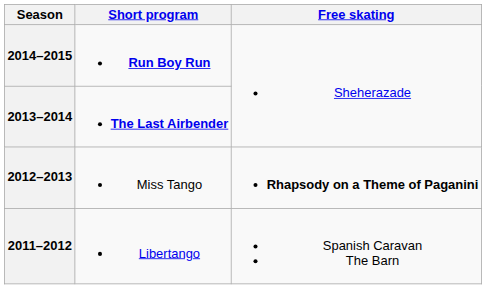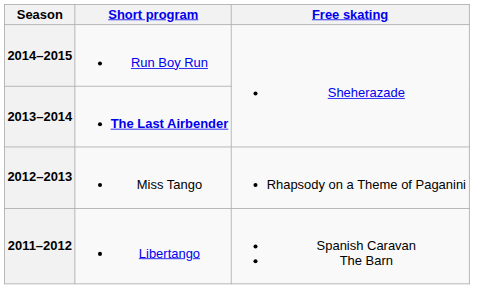2014–2015 | Short program: bold -> normal
2012–2013 | Free skating: bold -> normal
